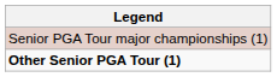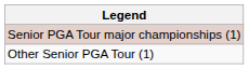row 3 | column 1: bold -> normal
